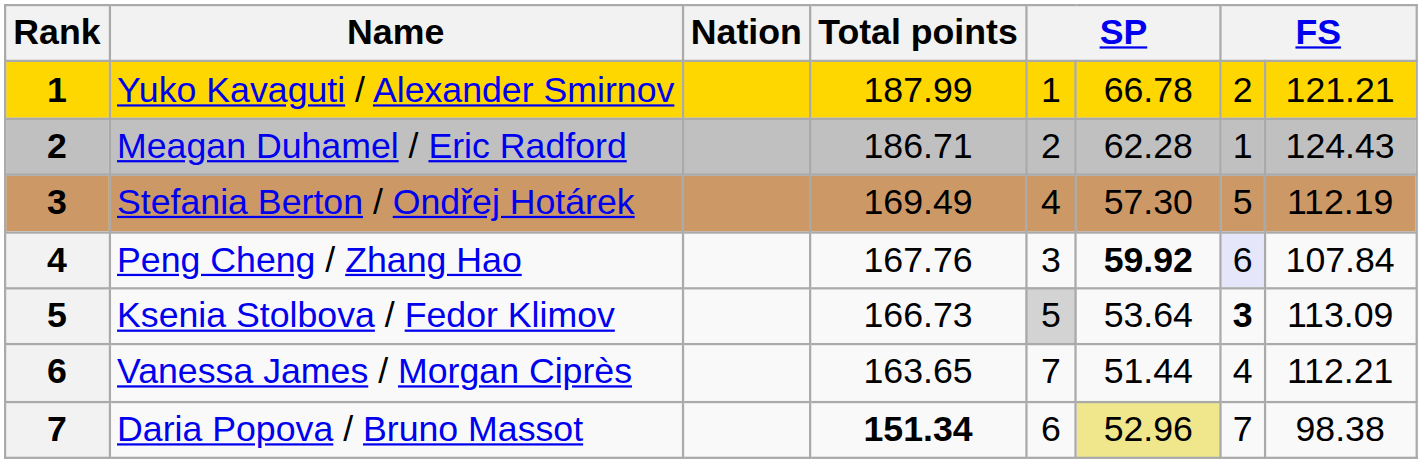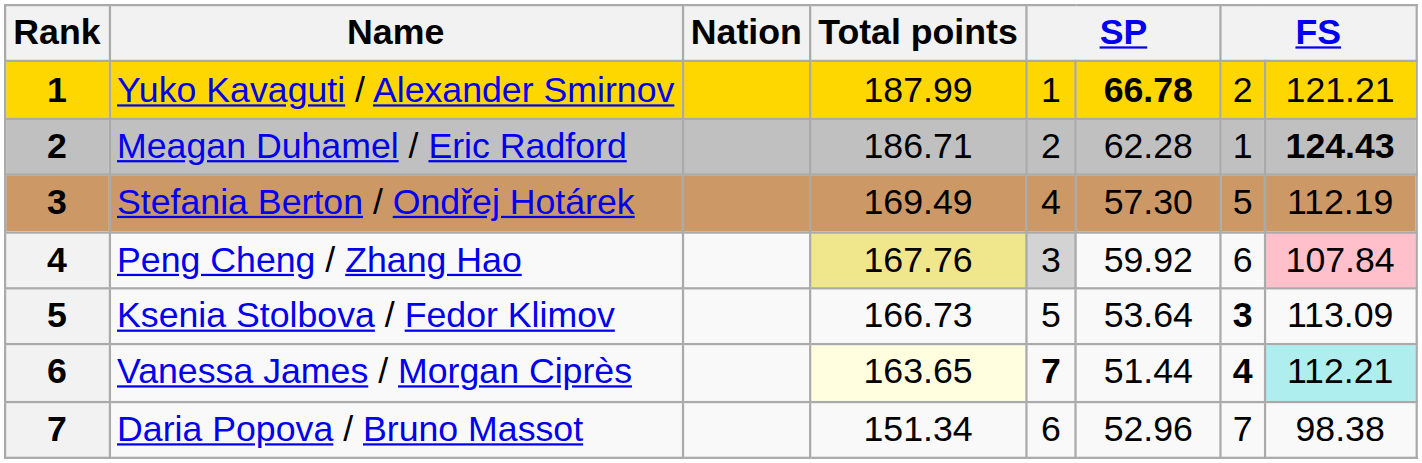Yuko Kavaguti / Alexander Smirnov | column 6: normal -> bold
Meagan Duhamel / Eric Radford | column 8: normal -> bold
Peng Cheng / Zhang Hao | Total points: no background -> khaki background
Peng Cheng / Zhang Hao | column 5: no background -> lightgrey background
Peng Cheng / Zhang Hao | column 6: bold -> normal
Peng Cheng / Zhang Hao | column 7: lavender background -> no background
Peng Cheng / Zhang Hao | column 8: no background -> pink background
Ksenia Stolbova / Fedor Klimov | column 5: lightgrey background -> no background
Vanessa James / Morgan Ciprès | Total points: no background -> lightyellow background
Vanessa James / Morgan Ciprès | column 5: normal -> bold
Vanessa James / Morgan Ciprès | column 7: normal -> bold
Vanessa James / Morgan Ciprès | column 8: no background -> paleturquoise background
Daria Popova / Bruno Massot | Total points: bold -> normal
Daria Popova / Bruno Massot | column 6: khaki background -> no background
